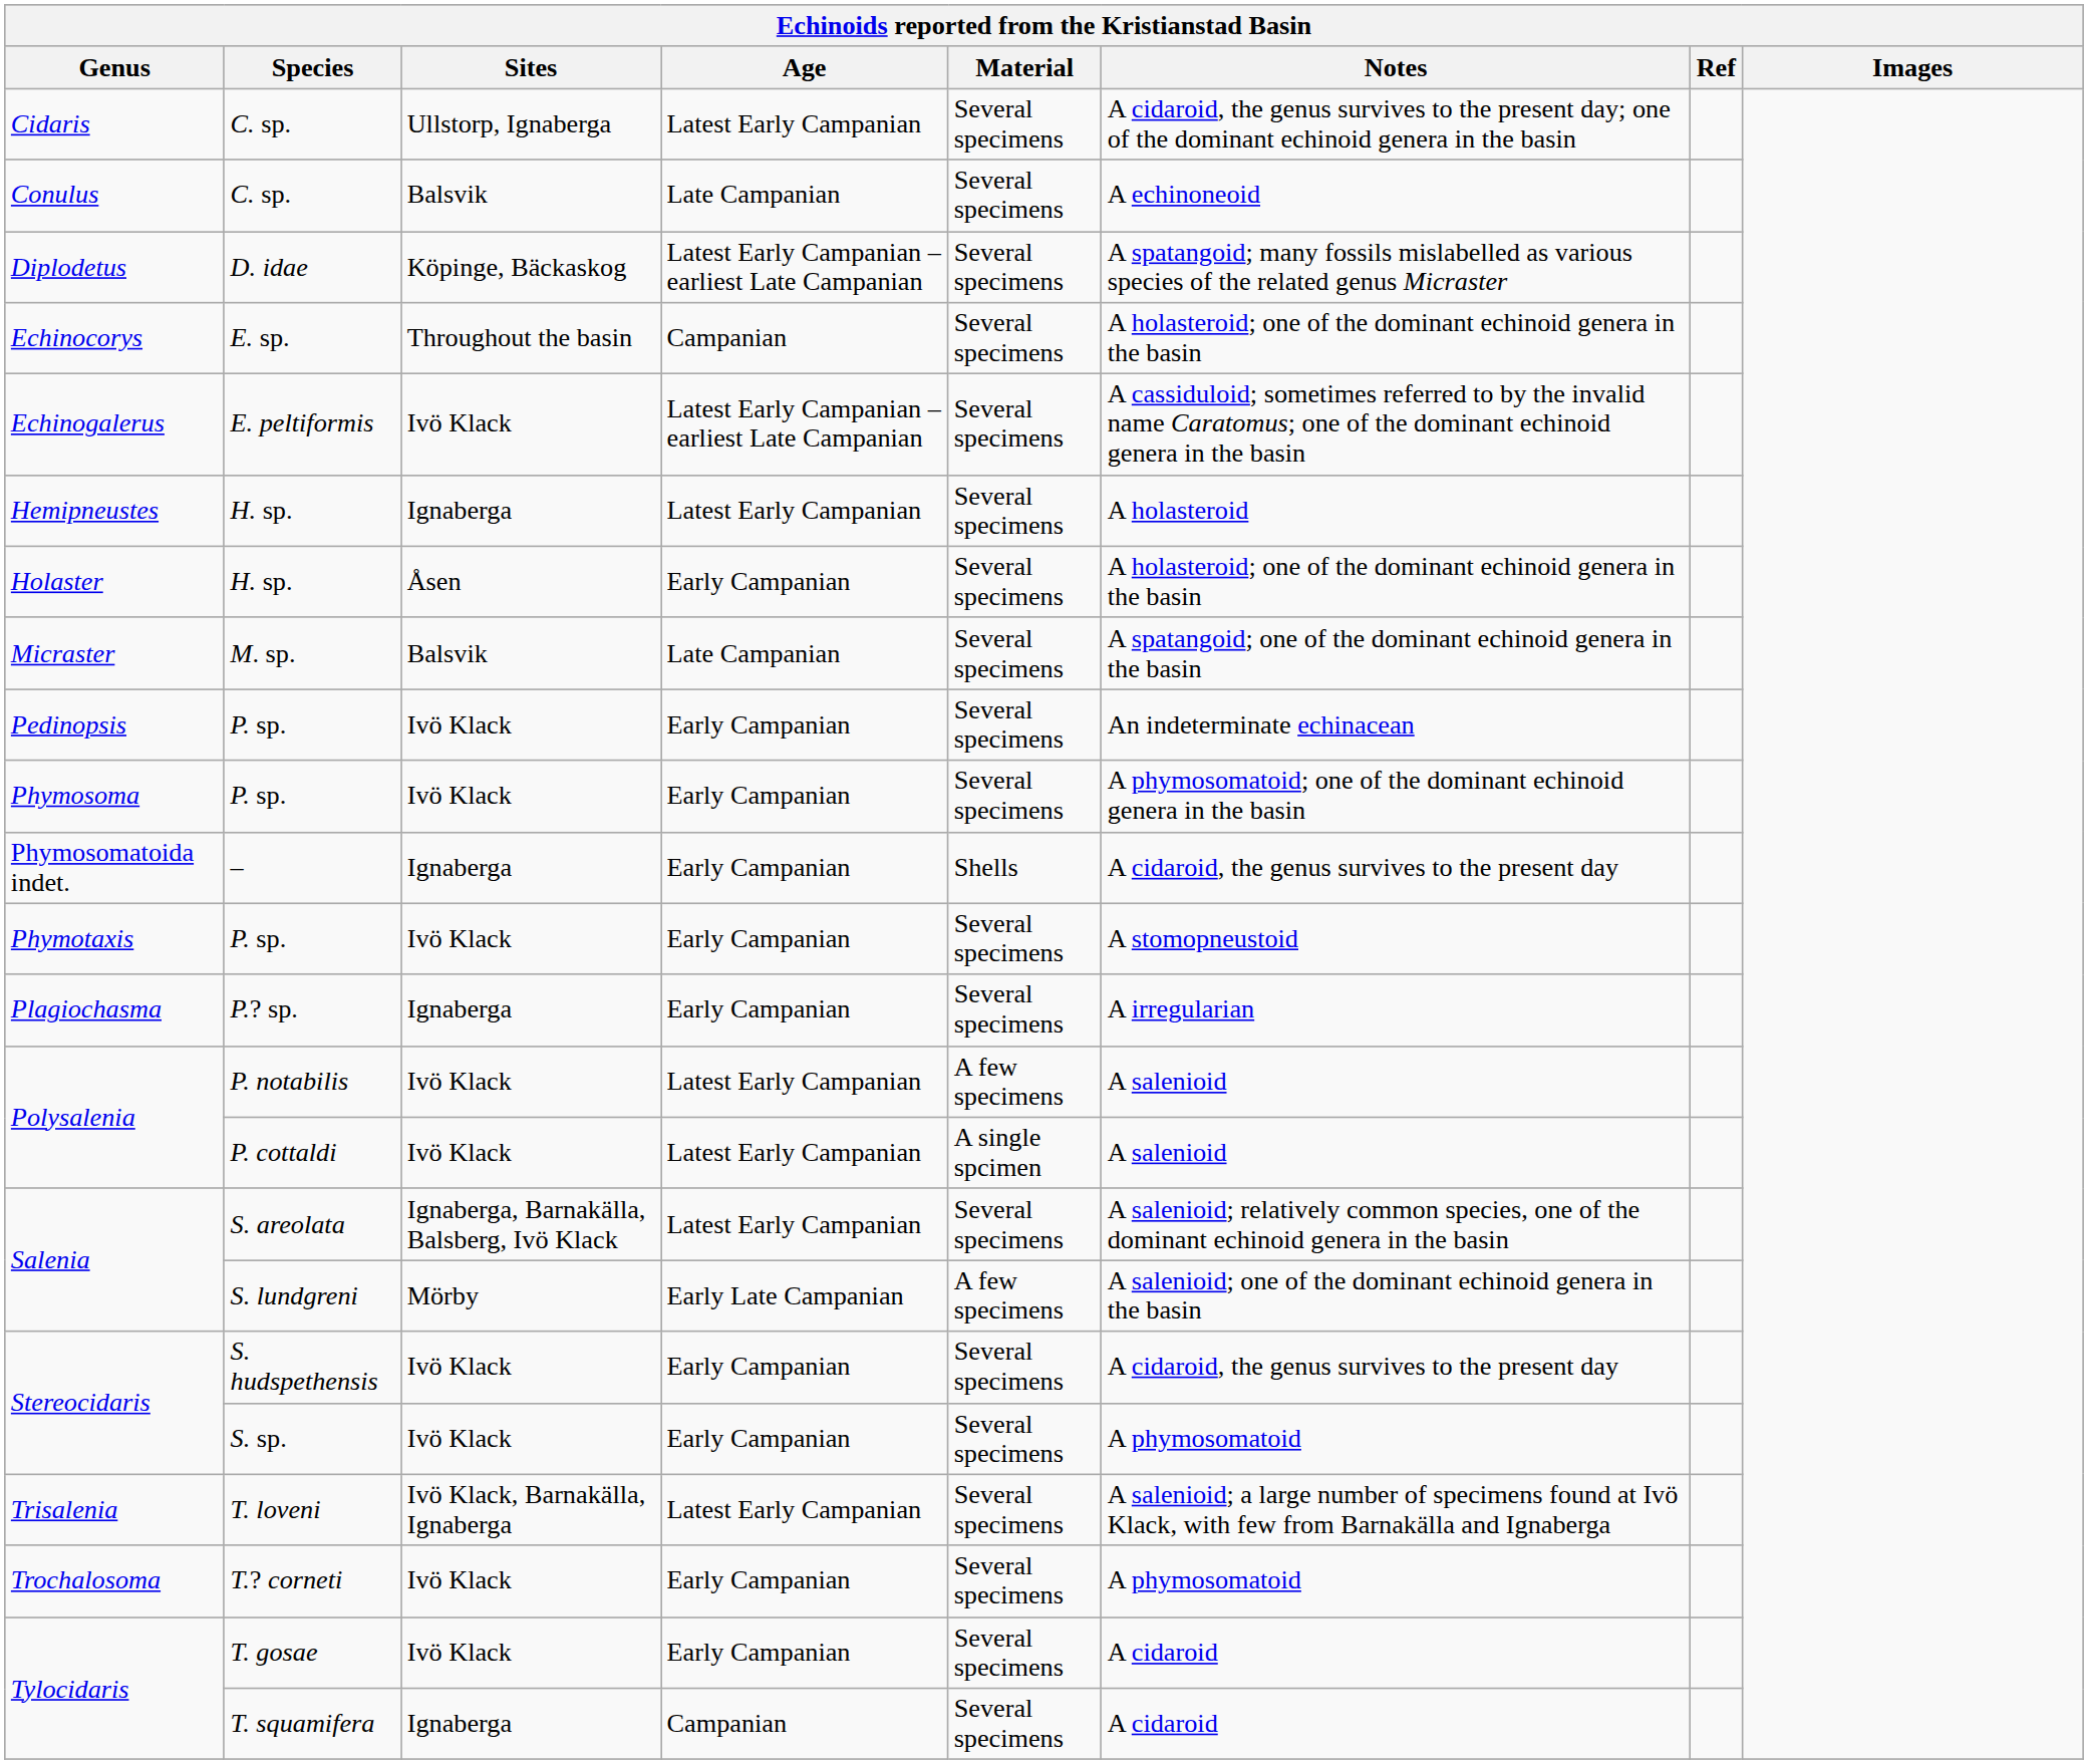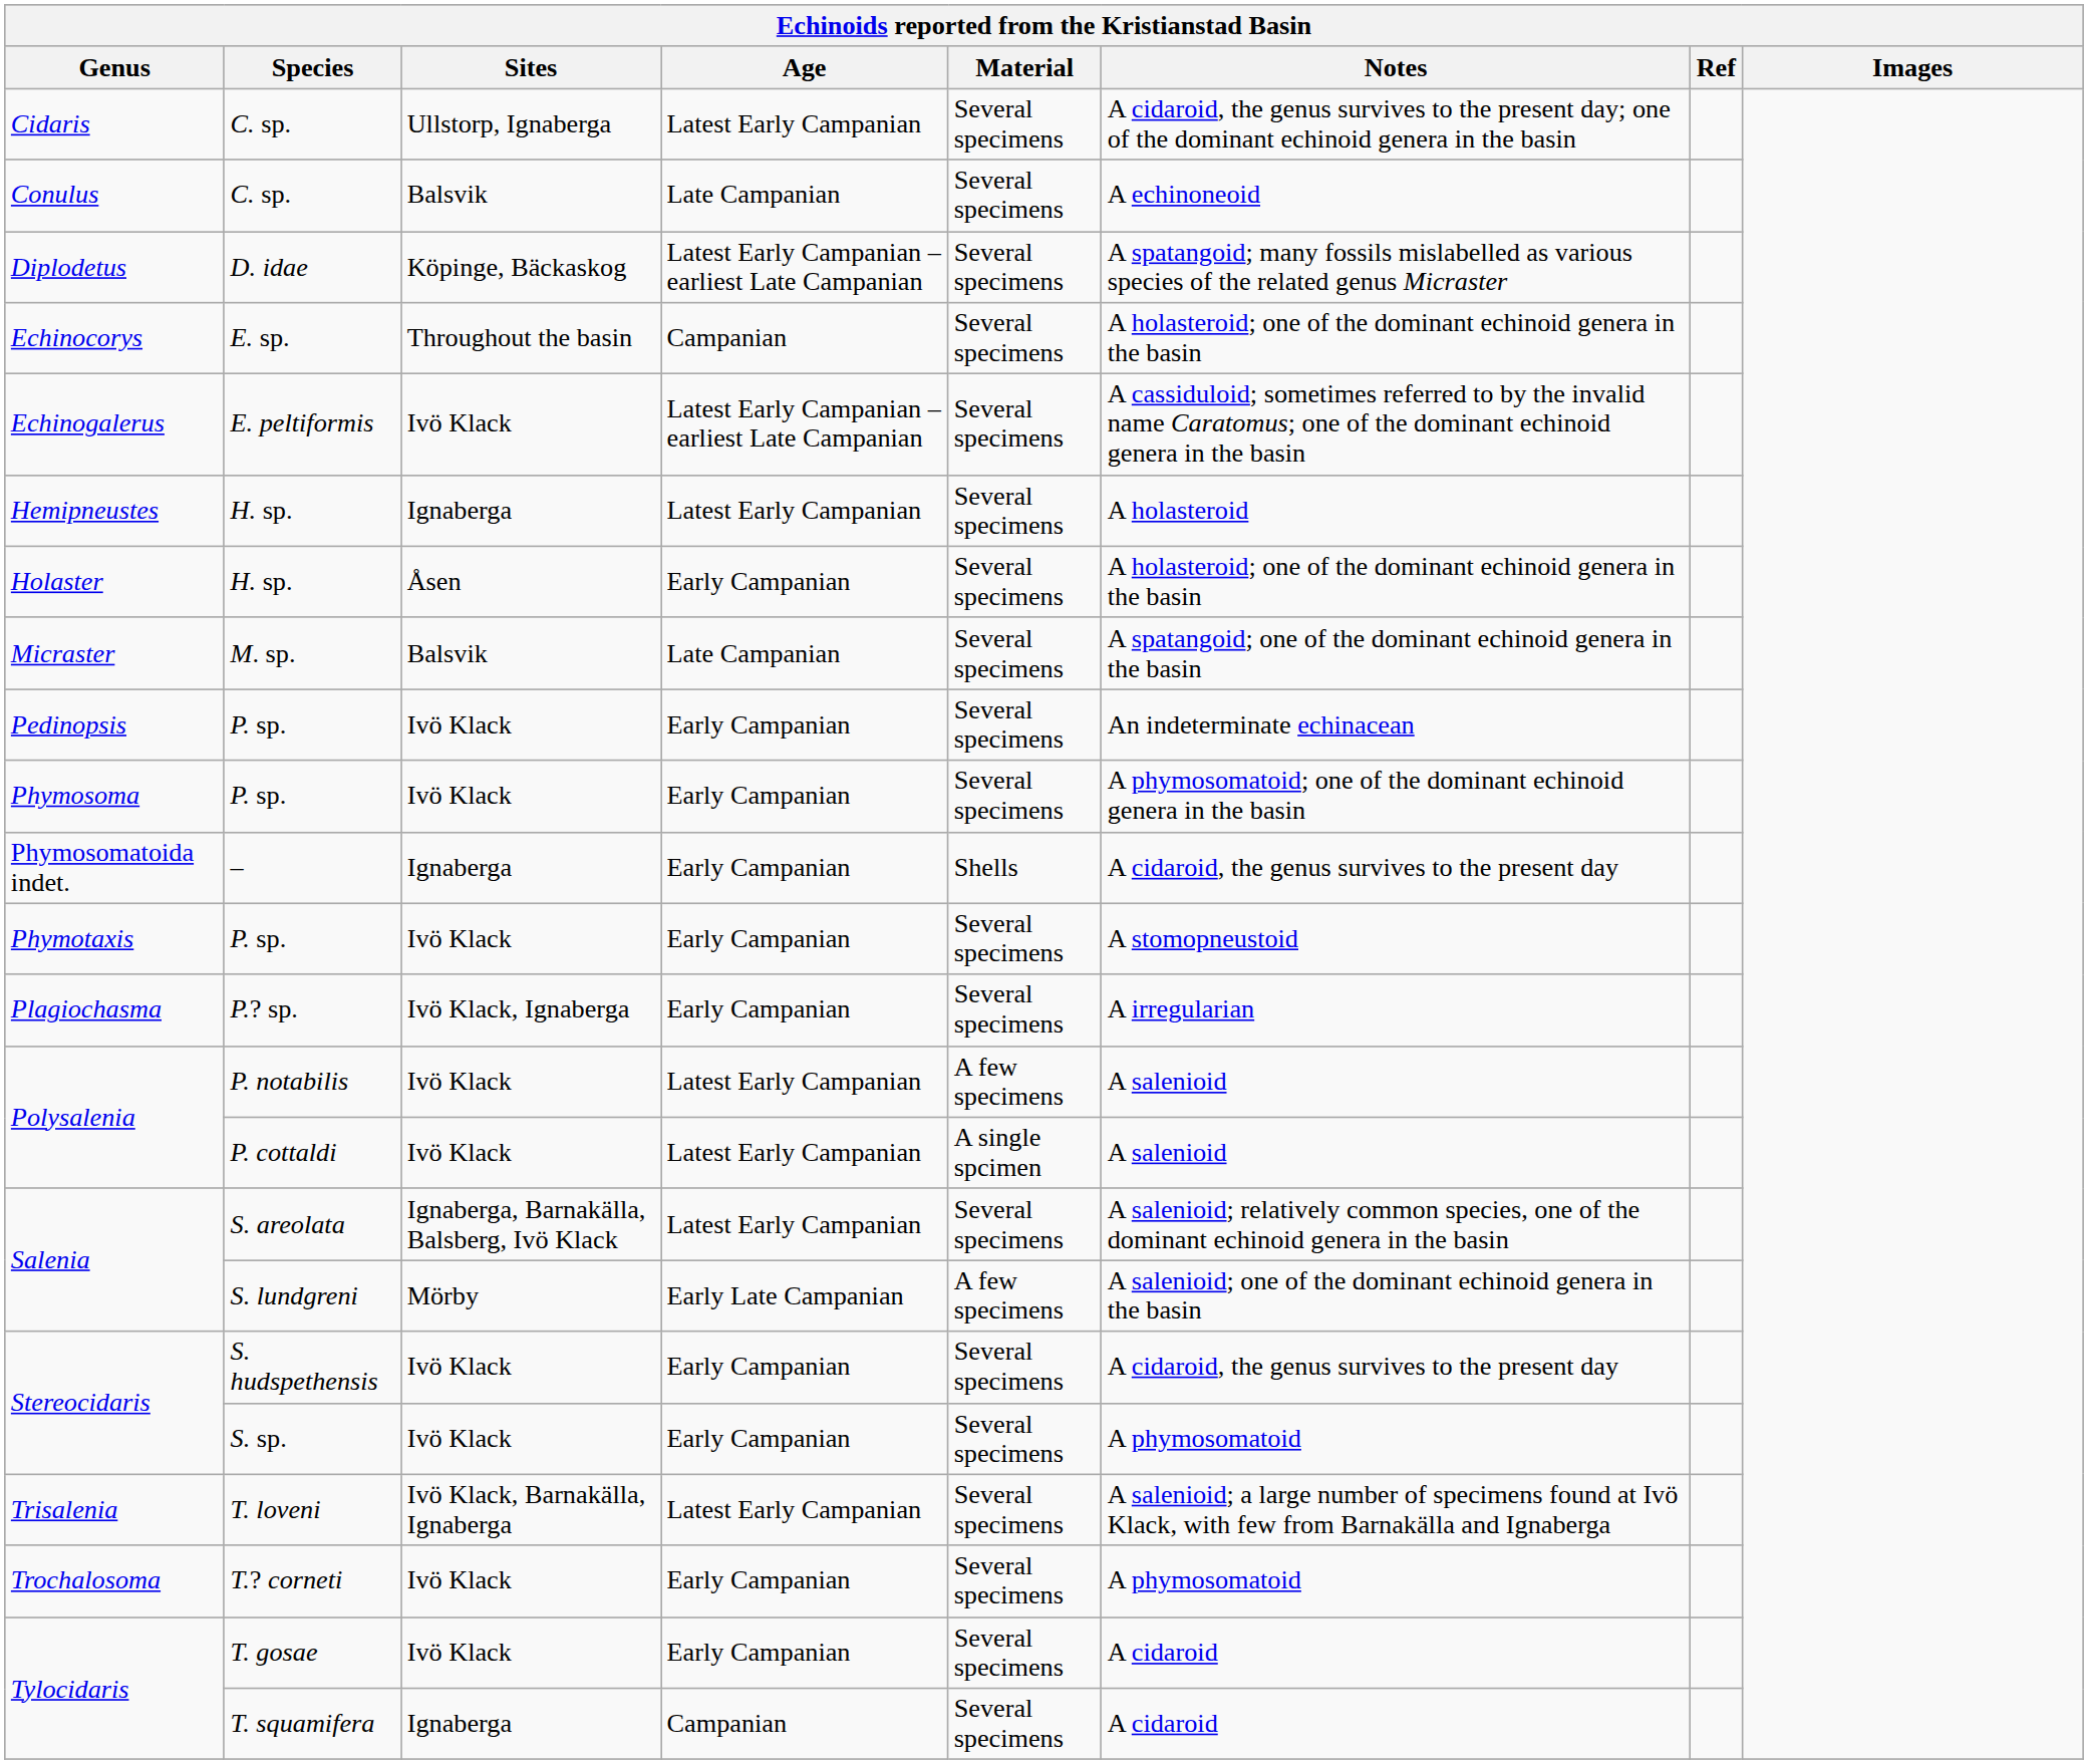Plagiochasma | Sites: Ignaberga -> Ivö Klack, Ignaberga
